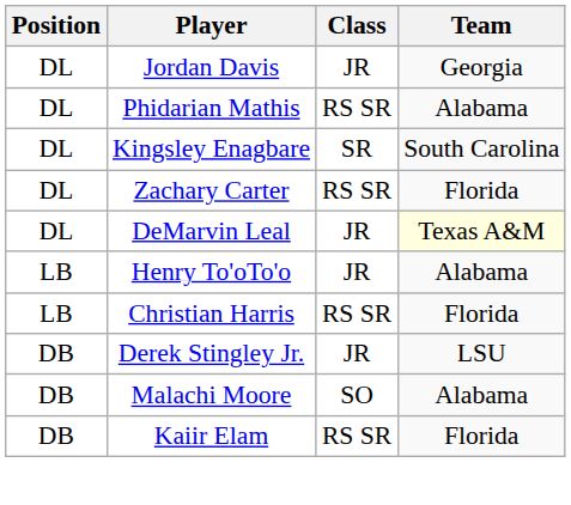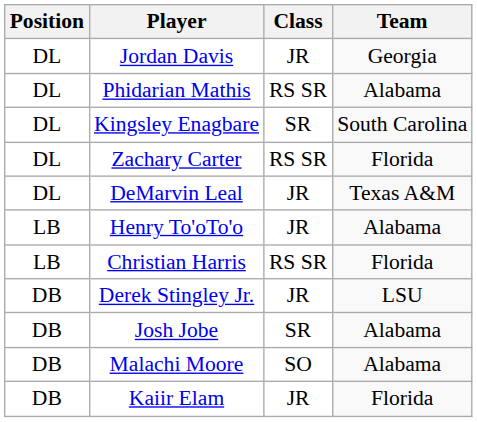DeMarvin Leal | Team: lightyellow background -> no background
+ row: DB | Josh Jobe | SR | Alabama
Kaiir Elam | Class: RS SR -> JR
